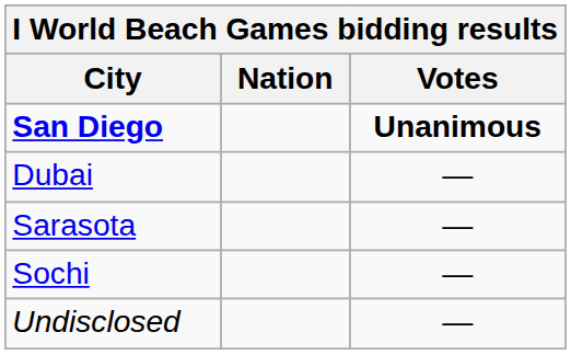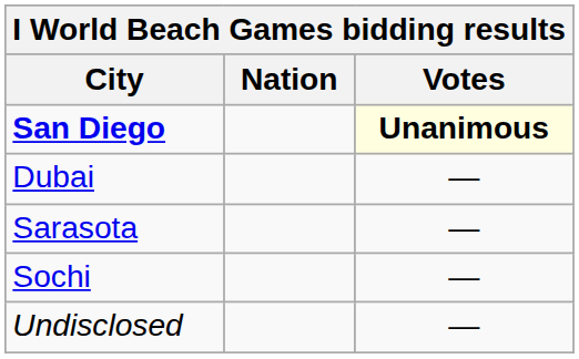San Diego | Votes: no background -> lightyellow background
